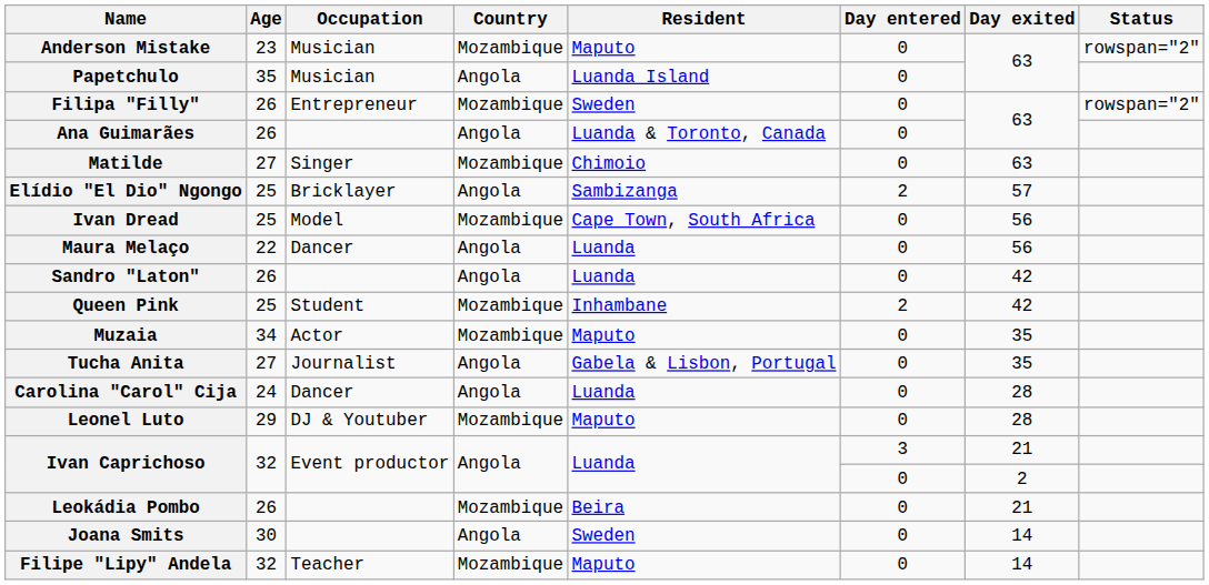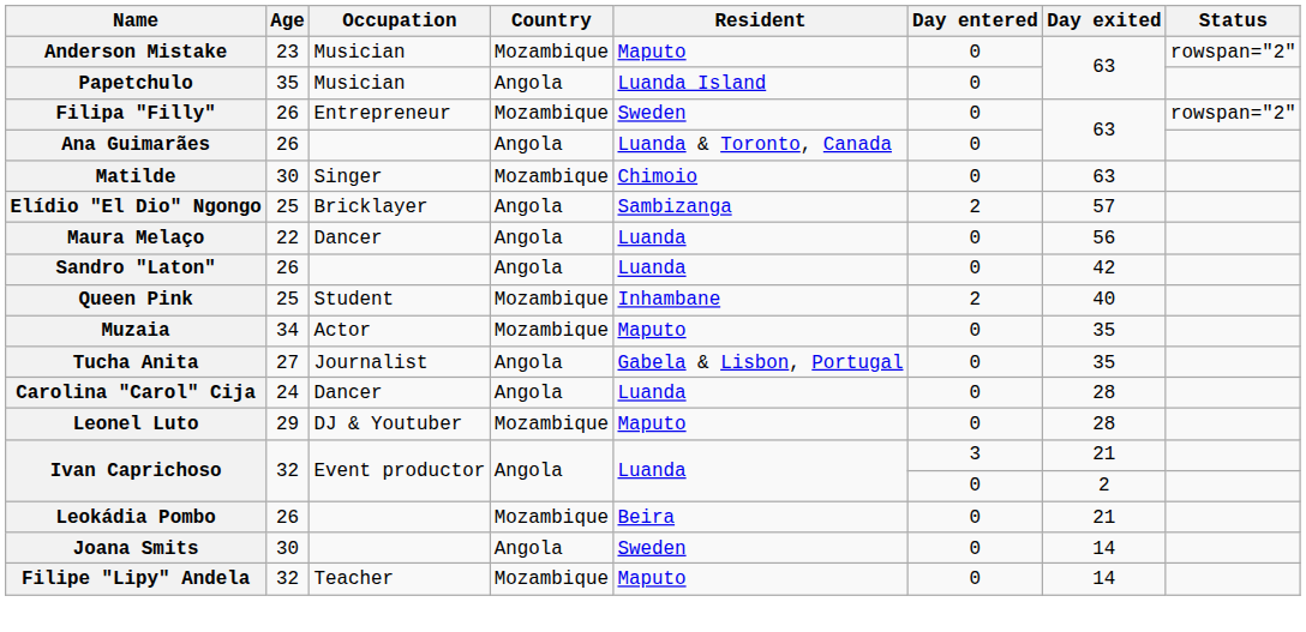Matilde | Age: 27 -> 30
- row: Ivan Dread | 25 | Model | Mozambique | Cape Town, South Africa | 0 | 56
Queen Pink | Day exited: 42 -> 40
